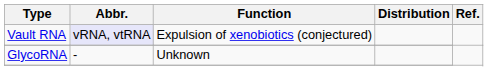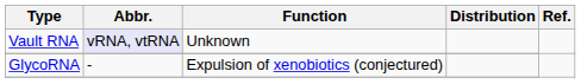Vault RNA | Function: Expulsion of xenobiotics (conjectured) -> Unknown
GlycoRNA | Function: Unknown -> Expulsion of xenobiotics (conjectured)
